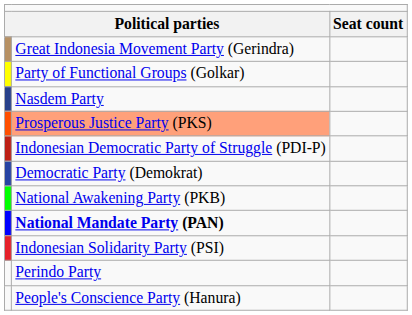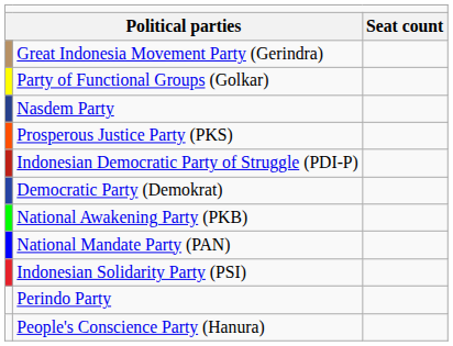Prosperous Justice Party (PKS) | column 2: lightsalmon background -> no background
National Mandate Party (PAN) | column 2: bold -> normal
